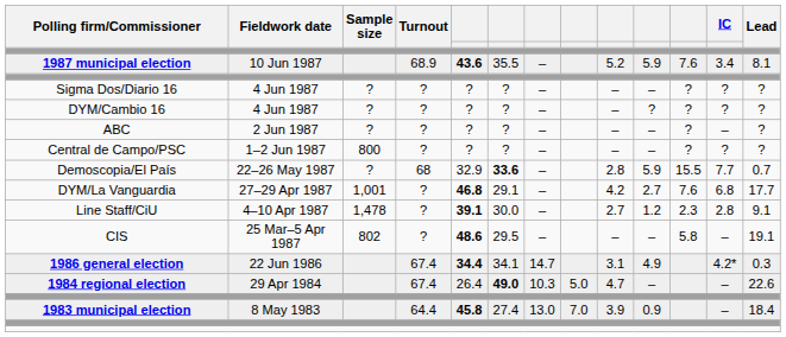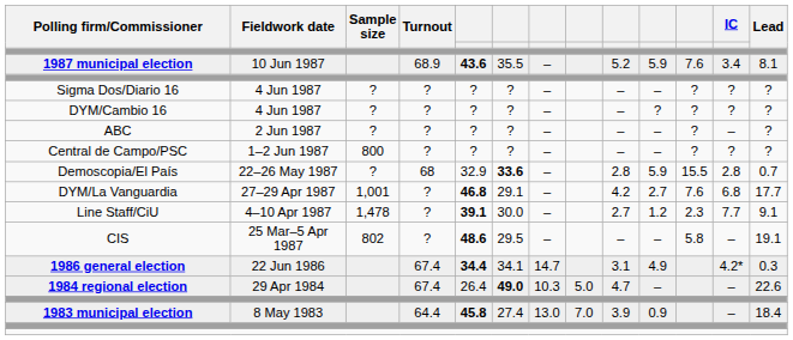Demoscopia/El País | IC: 7.7 -> 2.8
Line Staff/CiU | IC: 2.8 -> 7.7
